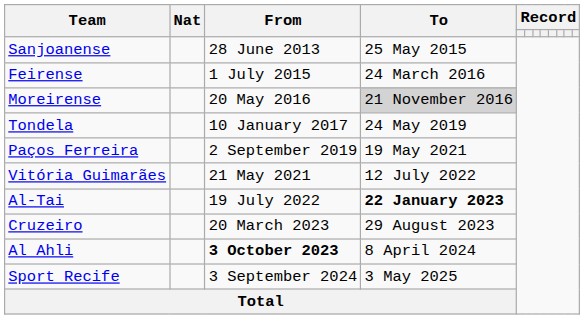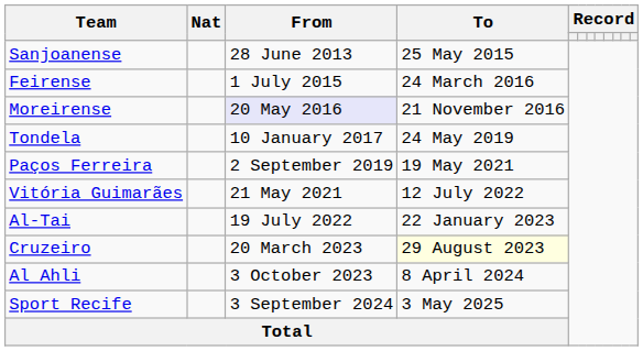Moreirense | From: no background -> lavender background
Moreirense | To: lightgrey background -> no background
Al-Tai | To: bold -> normal
Cruzeiro | To: no background -> lightyellow background
Al Ahli | From: bold -> normal
